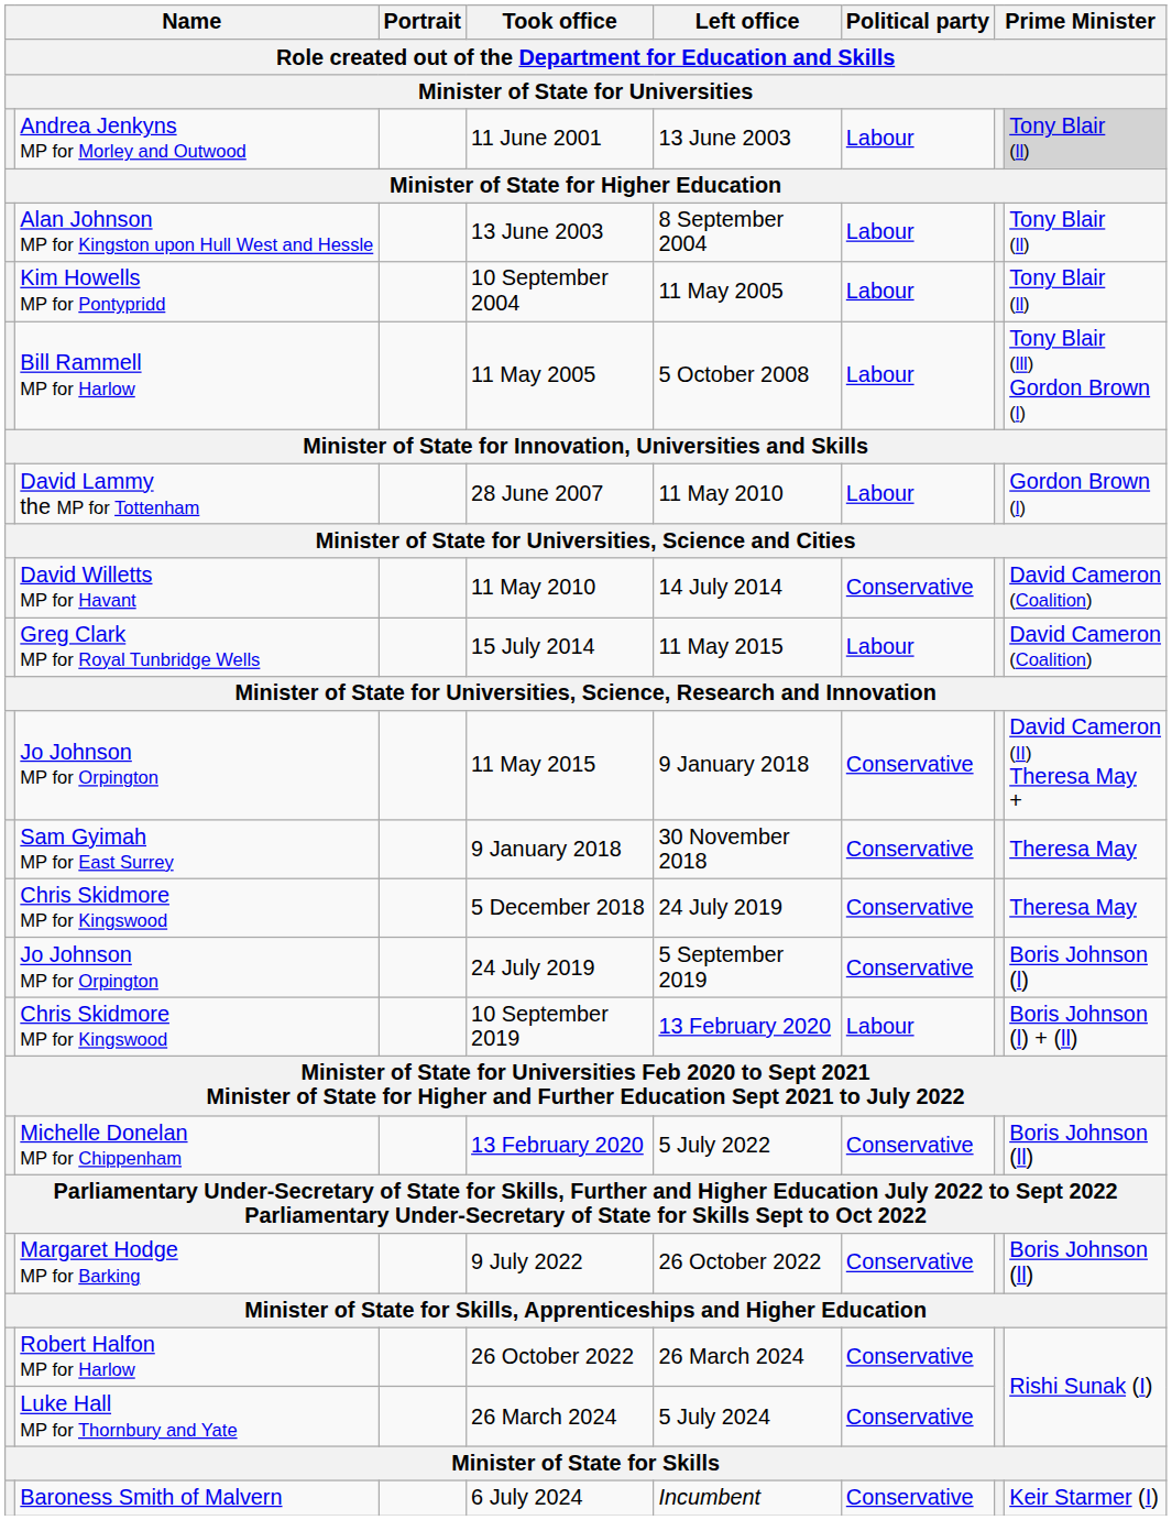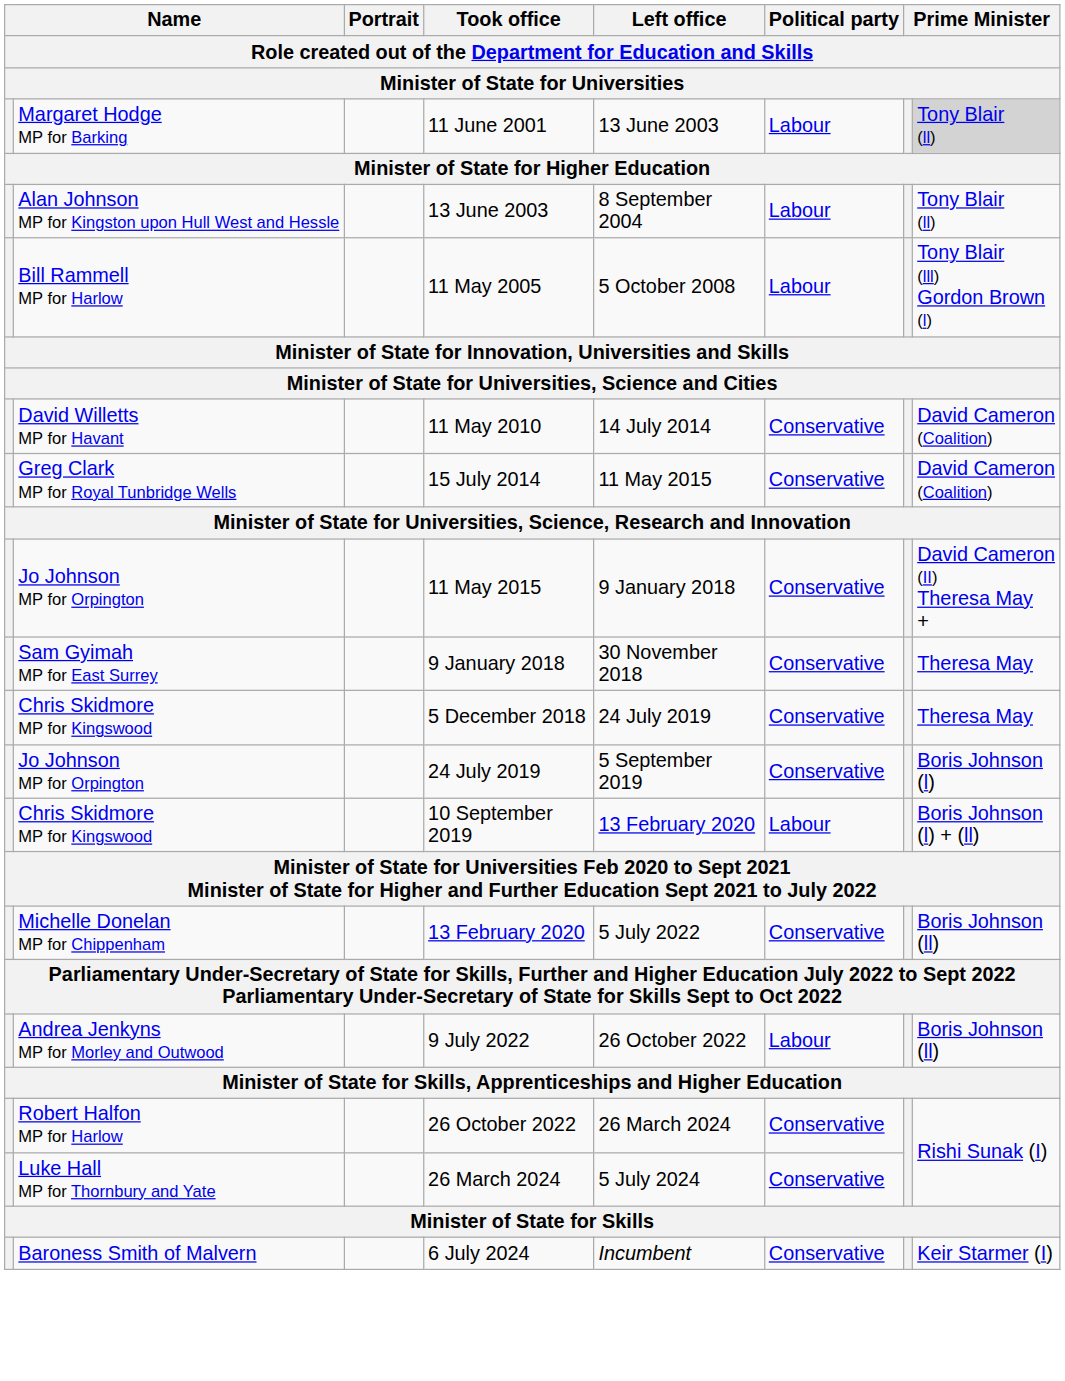11 June 2001 | column 2: Andrea Jenkyns MP for Morley and Outwood -> Margaret Hodge MP for Barking
- row: Kim Howells MP for Pontypridd | 10 September 2004 | 11 May 2005 | Labour | Tony Blair (ll)
- row: David Lammy the MP for Tottenham | 28 June 2007 | 11 May 2010 | Labour | Gordon Brown (l)
15 July 2014 | Political party: Labour -> Conservative
9 July 2022 | column 2: Margaret Hodge MP for Barking -> Andrea Jenkyns MP for Morley and Outwood
9 July 2022 | Political party: Conservative -> Labour
